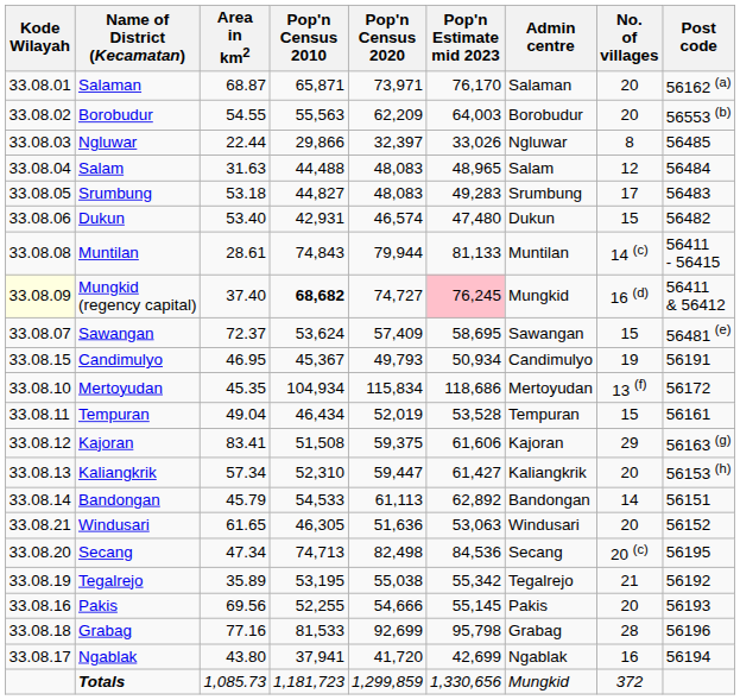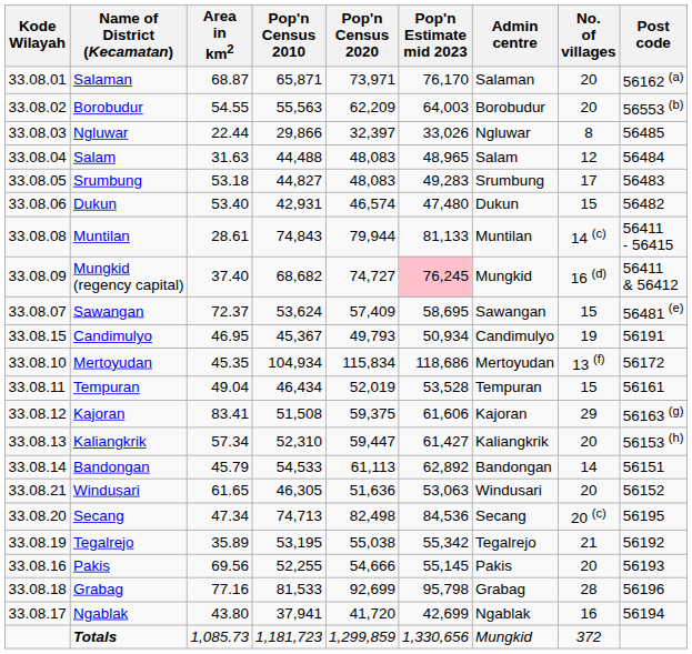Mungkid (regency capital) | Kode Wilayah: lightyellow background -> no background
Mungkid (regency capital) | Pop'n Census 2010: bold -> normal
